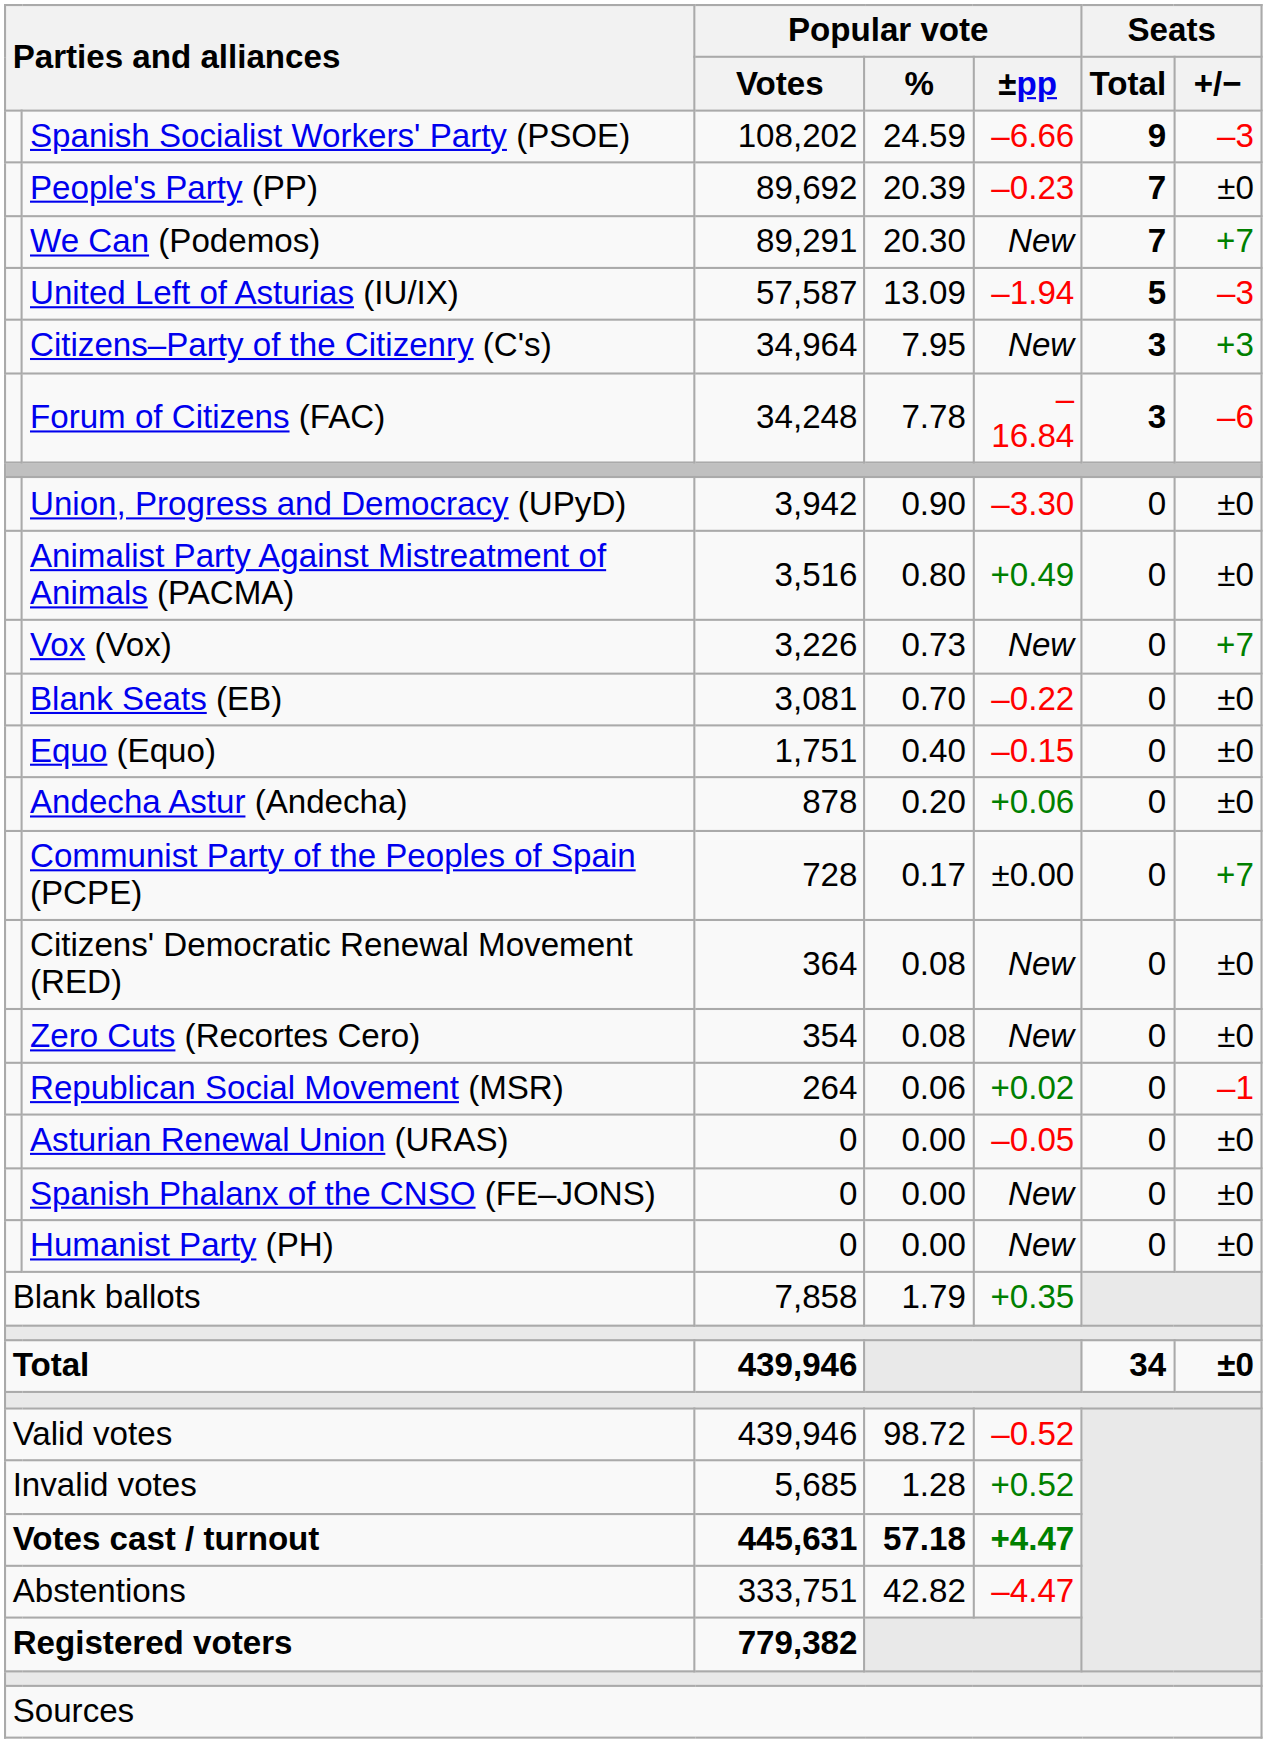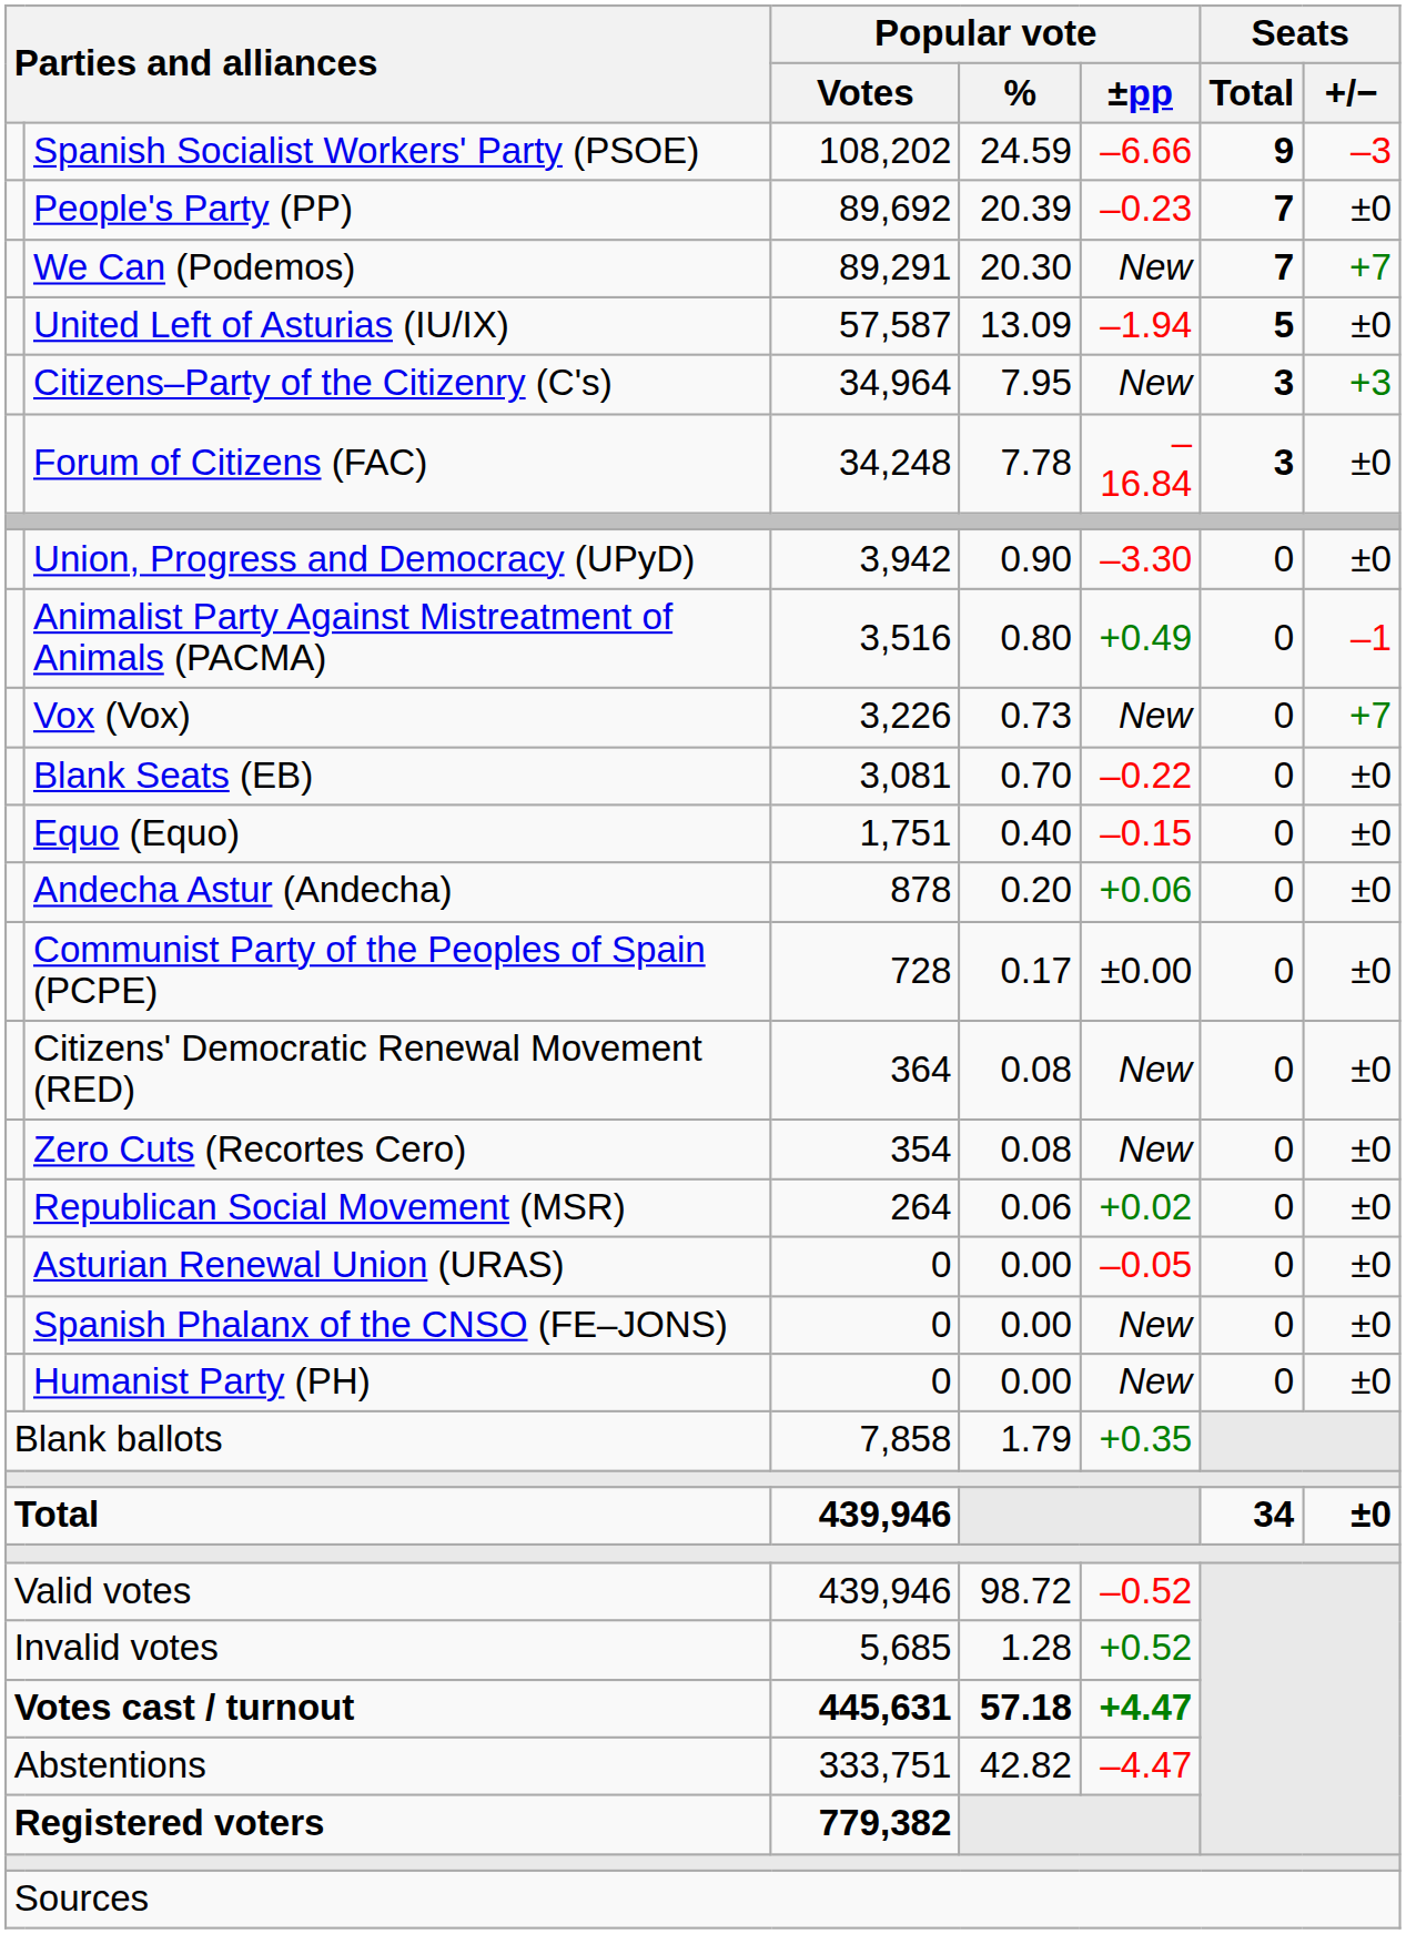United Left of Asturias (IU/IX) | Seats / +/−: –3 -> ±0
Forum of Citizens (FAC) | Seats / +/−: –6 -> ±0
Animalist Party Against Mistreatment of Animals (PACMA) | Seats / +/−: ±0 -> –1
Communist Party of the Peoples of Spain (PCPE) | Seats / +/−: +7 -> ±0
Republican Social Movement (MSR) | Seats / +/−: –1 -> ±0
